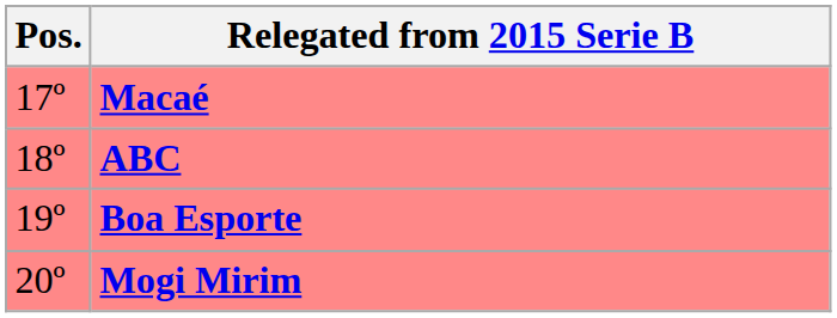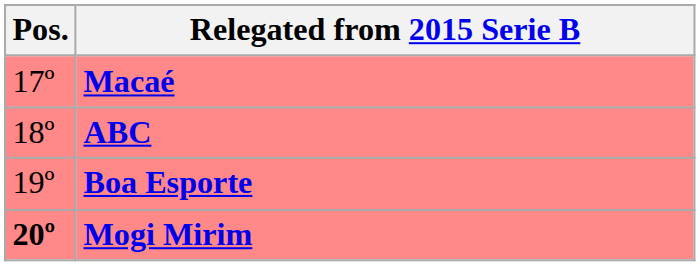Mogi Mirim | Pos.: normal -> bold
